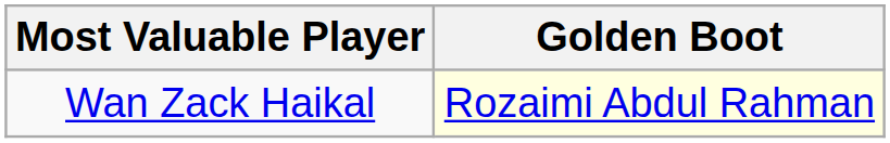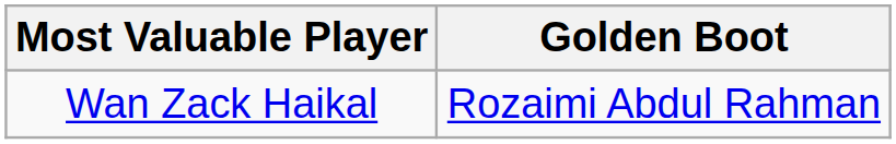Wan Zack Haikal | Golden Boot: lightyellow background -> no background
